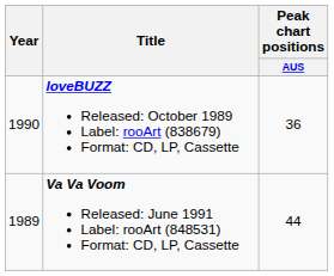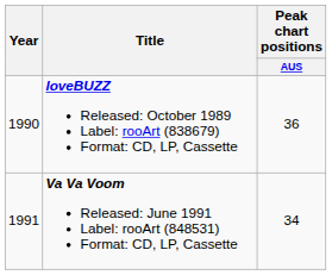row 4 | Year: 1989 -> 1991
row 4 | Peak chart positions / AUS: 44 -> 34
